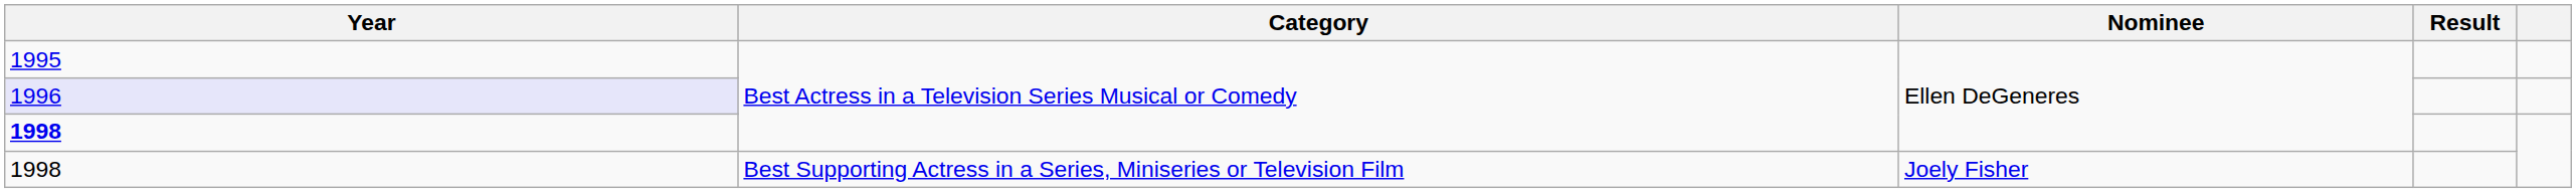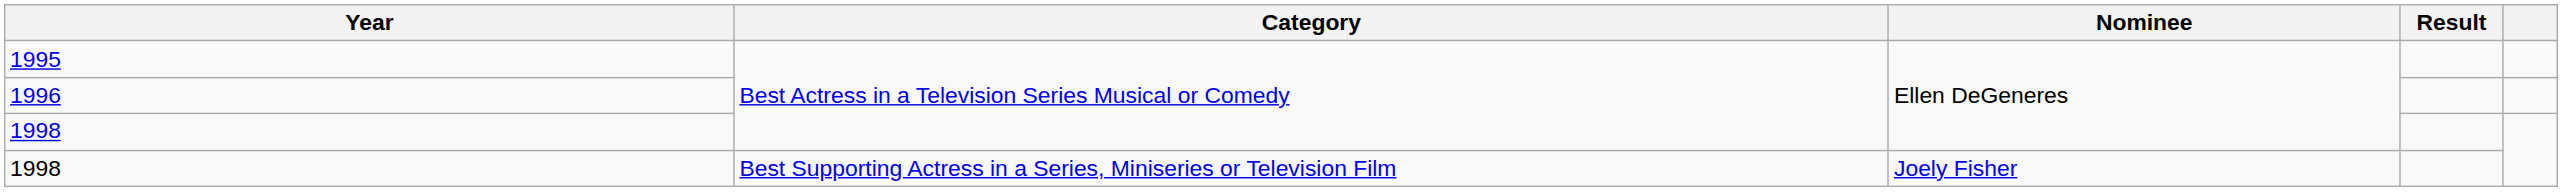1996 | Year: lavender background -> no background
1998 / Best Actress in a Television Series Musical or Comedy | Year: bold -> normal
